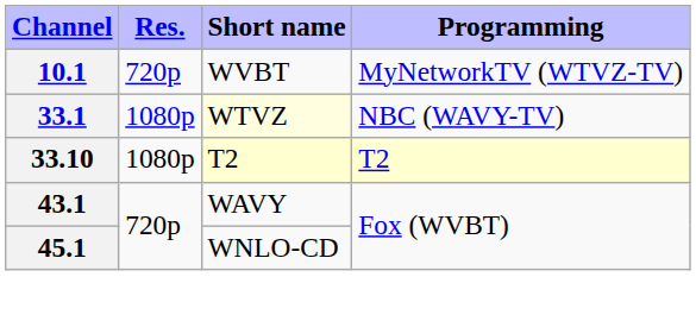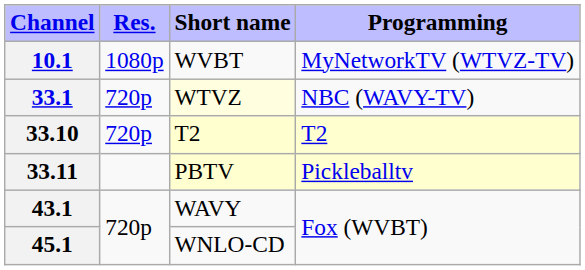10.1 | Res.: 720p -> 1080p
33.1 | Res.: 1080p -> 720p
33.10 | Res.: 1080p -> 720p
+ row: 33.11 | PBTV | Pickleballtv
